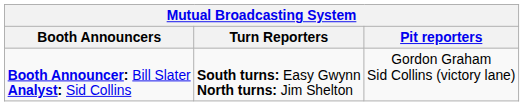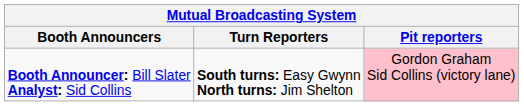Booth Announcer: Bill Slater Analyst: Sid Collins | Pit reporters: no background -> pink background
